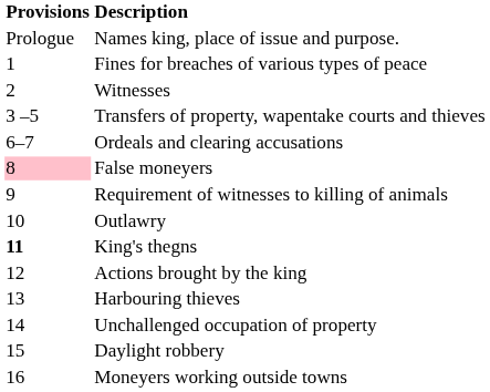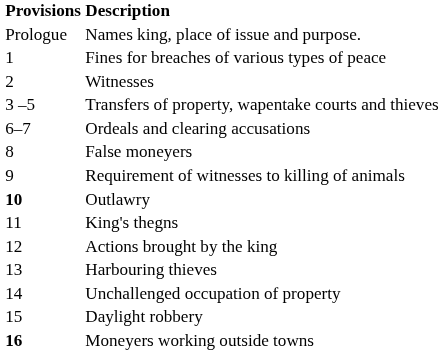False moneyers | Provisions: pink background -> no background
Outlawry | Provisions: normal -> bold
King's thegns | Provisions: bold -> normal
Moneyers working outside towns | Provisions: normal -> bold
